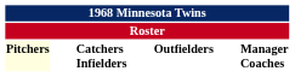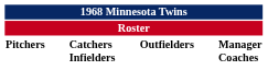Pitchers | column 1: lightyellow background -> no background
